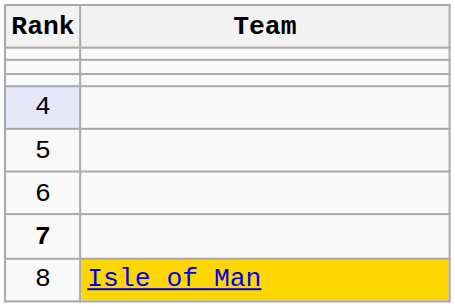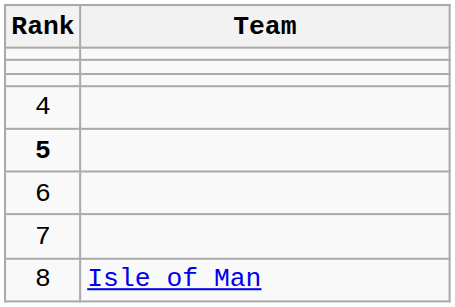row 5 | Rank: lavender background -> no background
row 6 | Rank: normal -> bold
row 8 | Rank: bold -> normal
row 9 | Team: gold background -> no background
